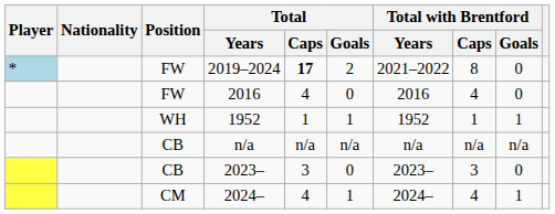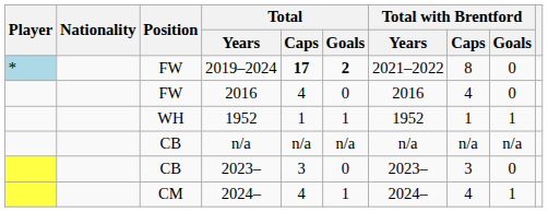2019–2024 | Total / Goals: normal -> bold
